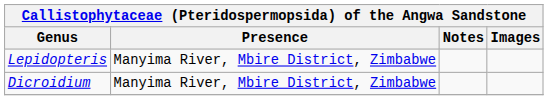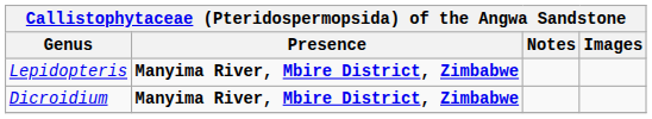Lepidopteris | Presence: normal -> bold
Dicroidium | Presence: normal -> bold
